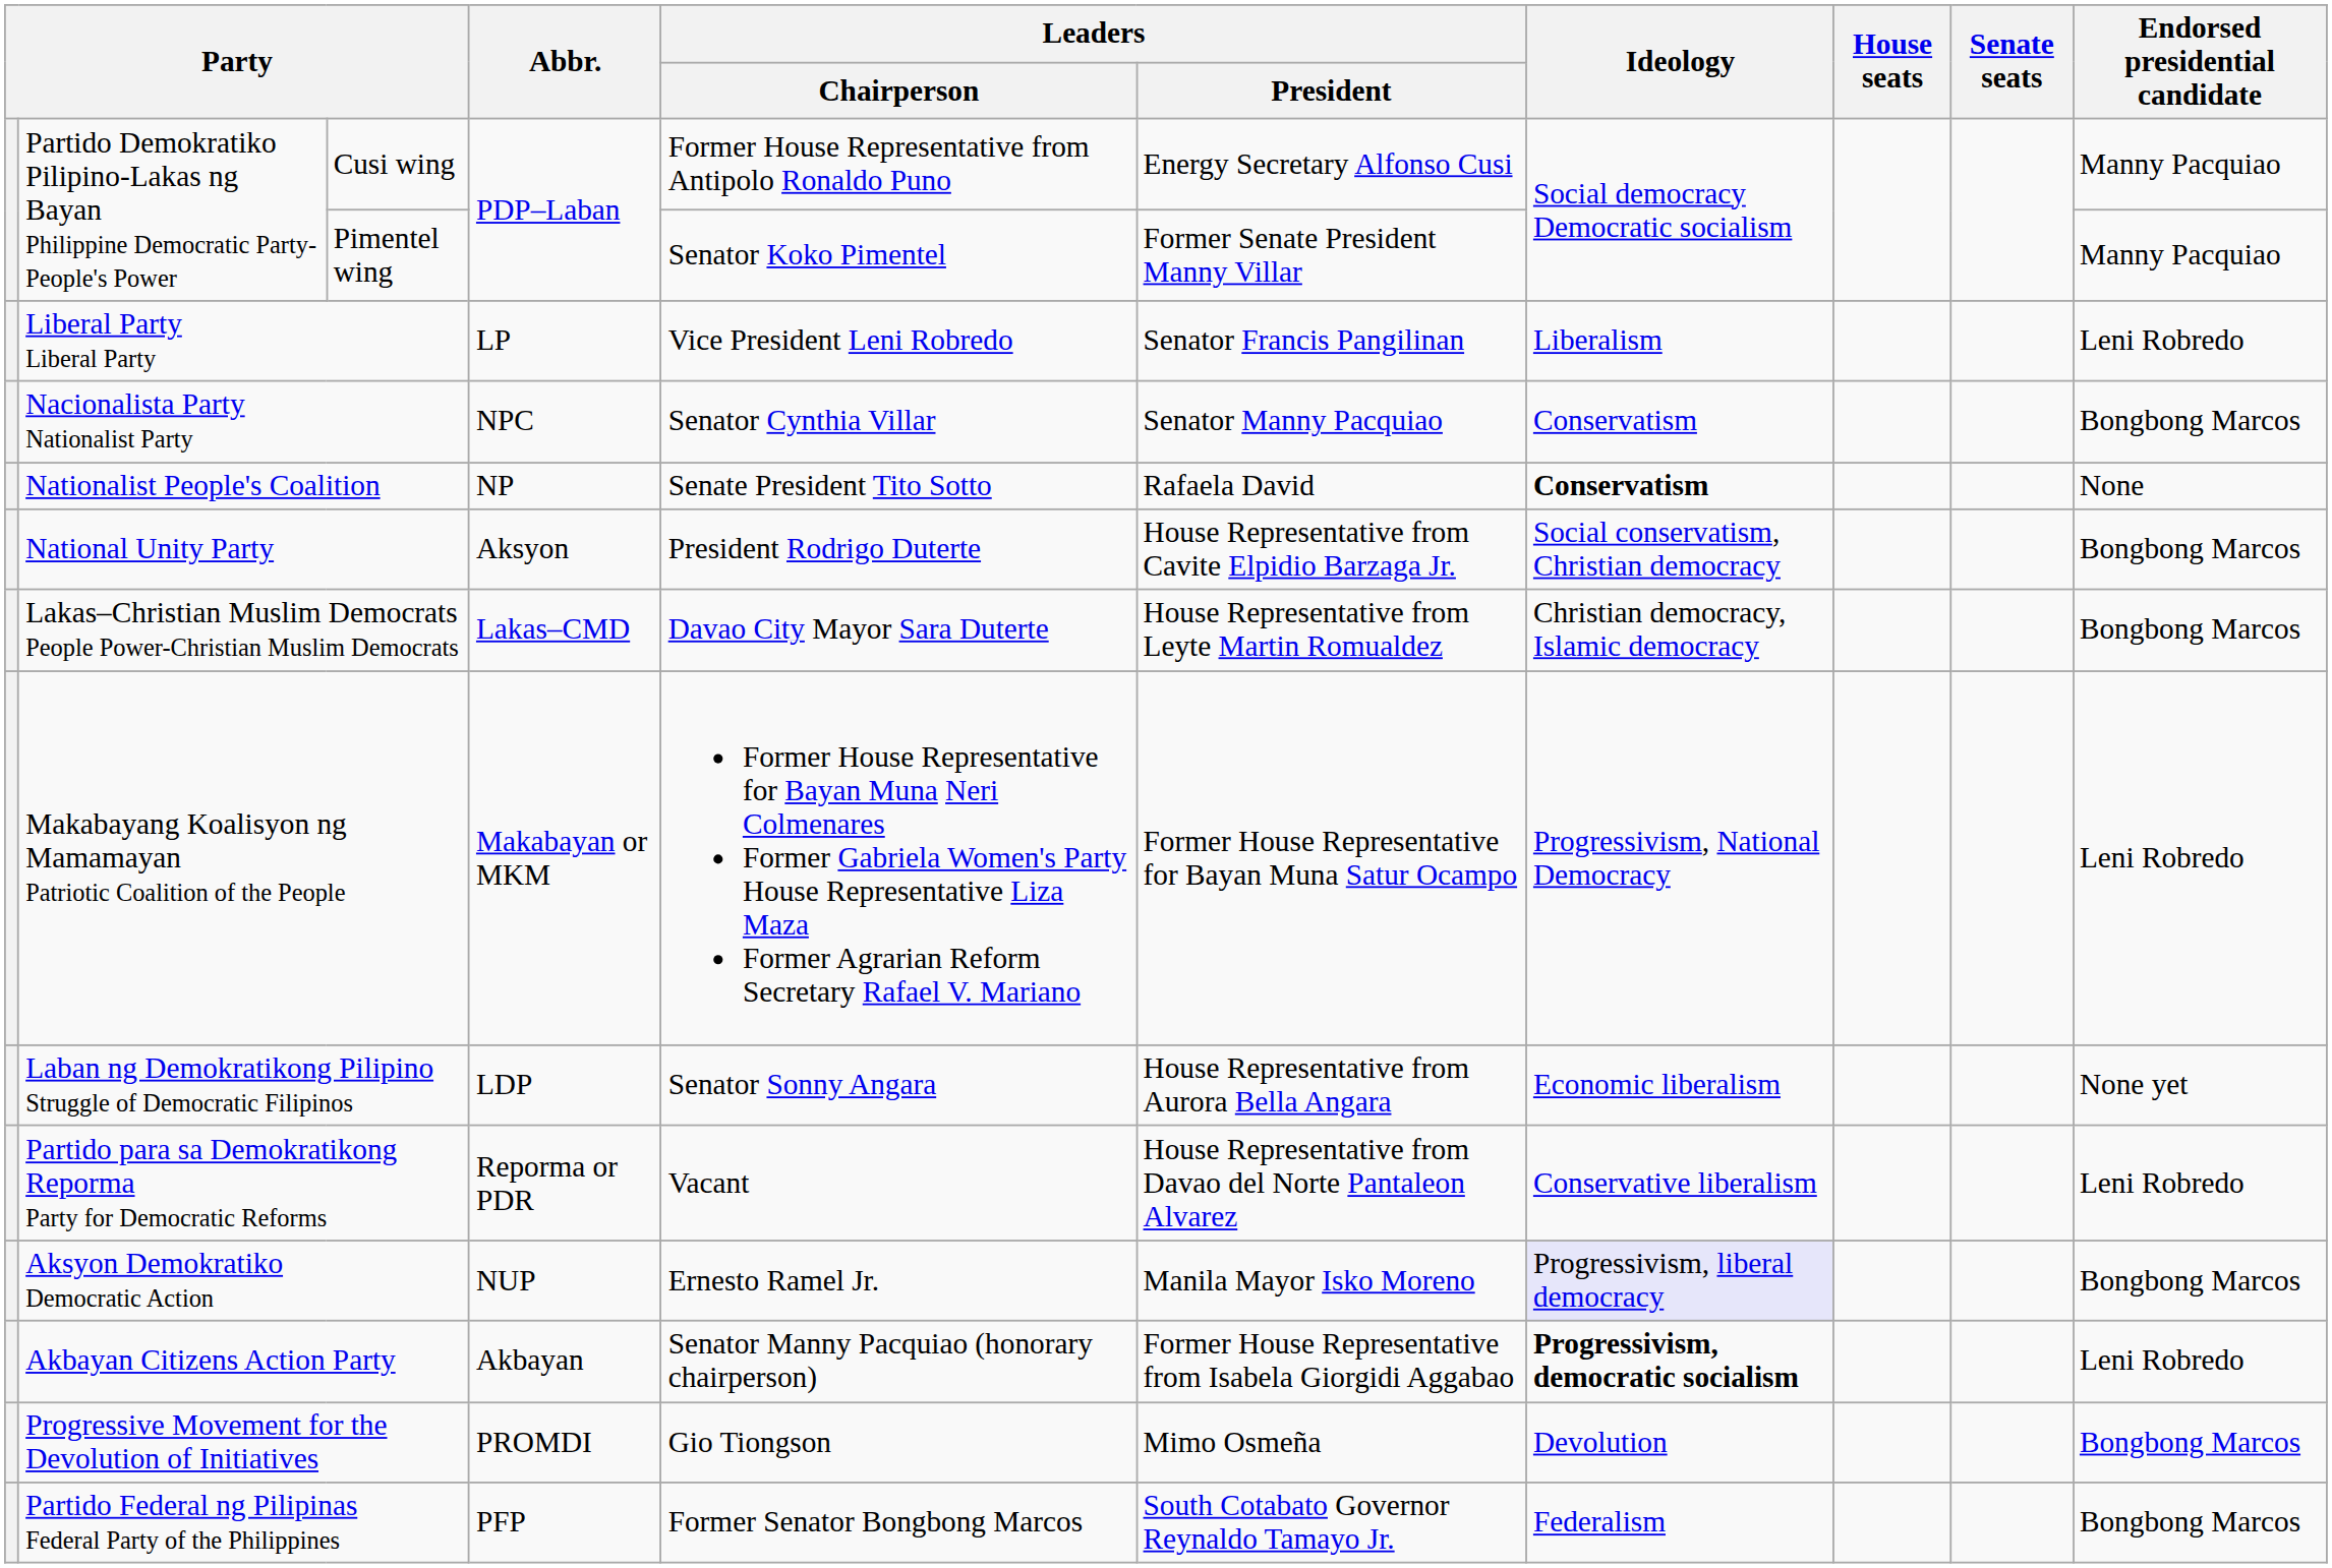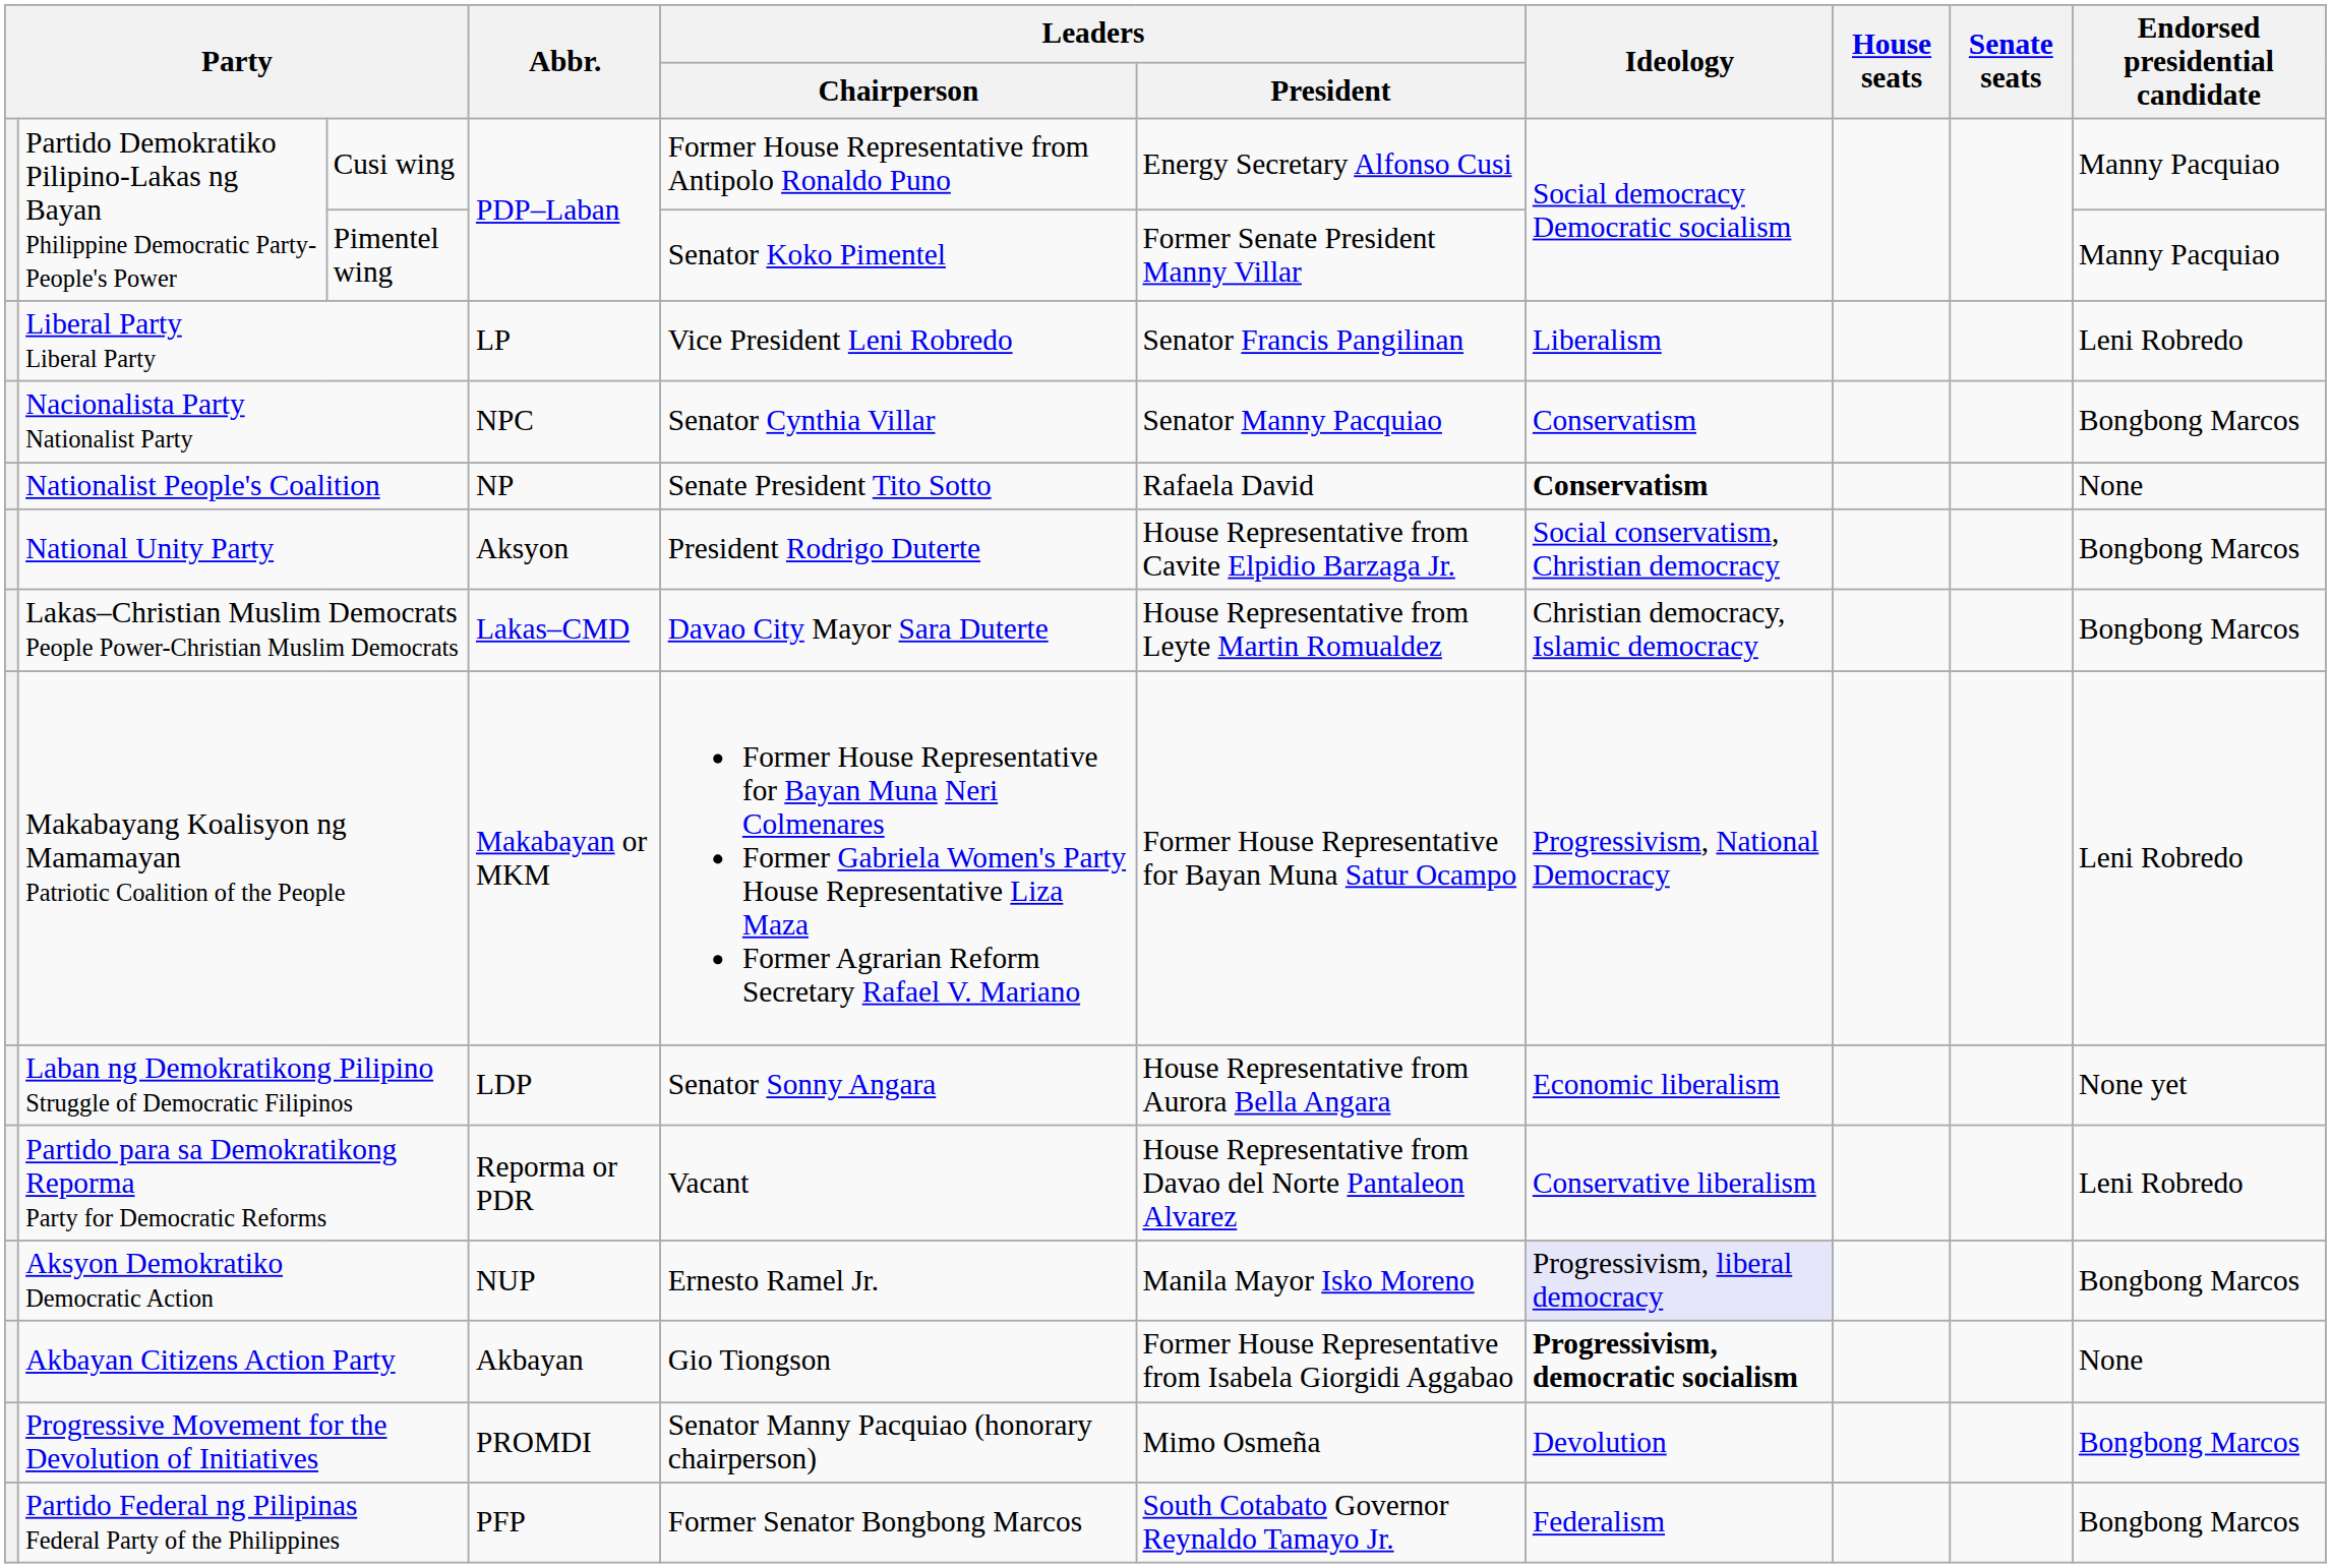Akbayan Citizens Action Party | Leaders / Chairperson: Senator Manny Pacquiao (honorary chairperson) -> Gio Tiongson
Akbayan Citizens Action Party | Endorsed presidential candidate: Leni Robredo -> None
Progressive Movement for the Devolution of Initiatives | Leaders / Chairperson: Gio Tiongson -> Senator Manny Pacquiao (honorary chairperson)
